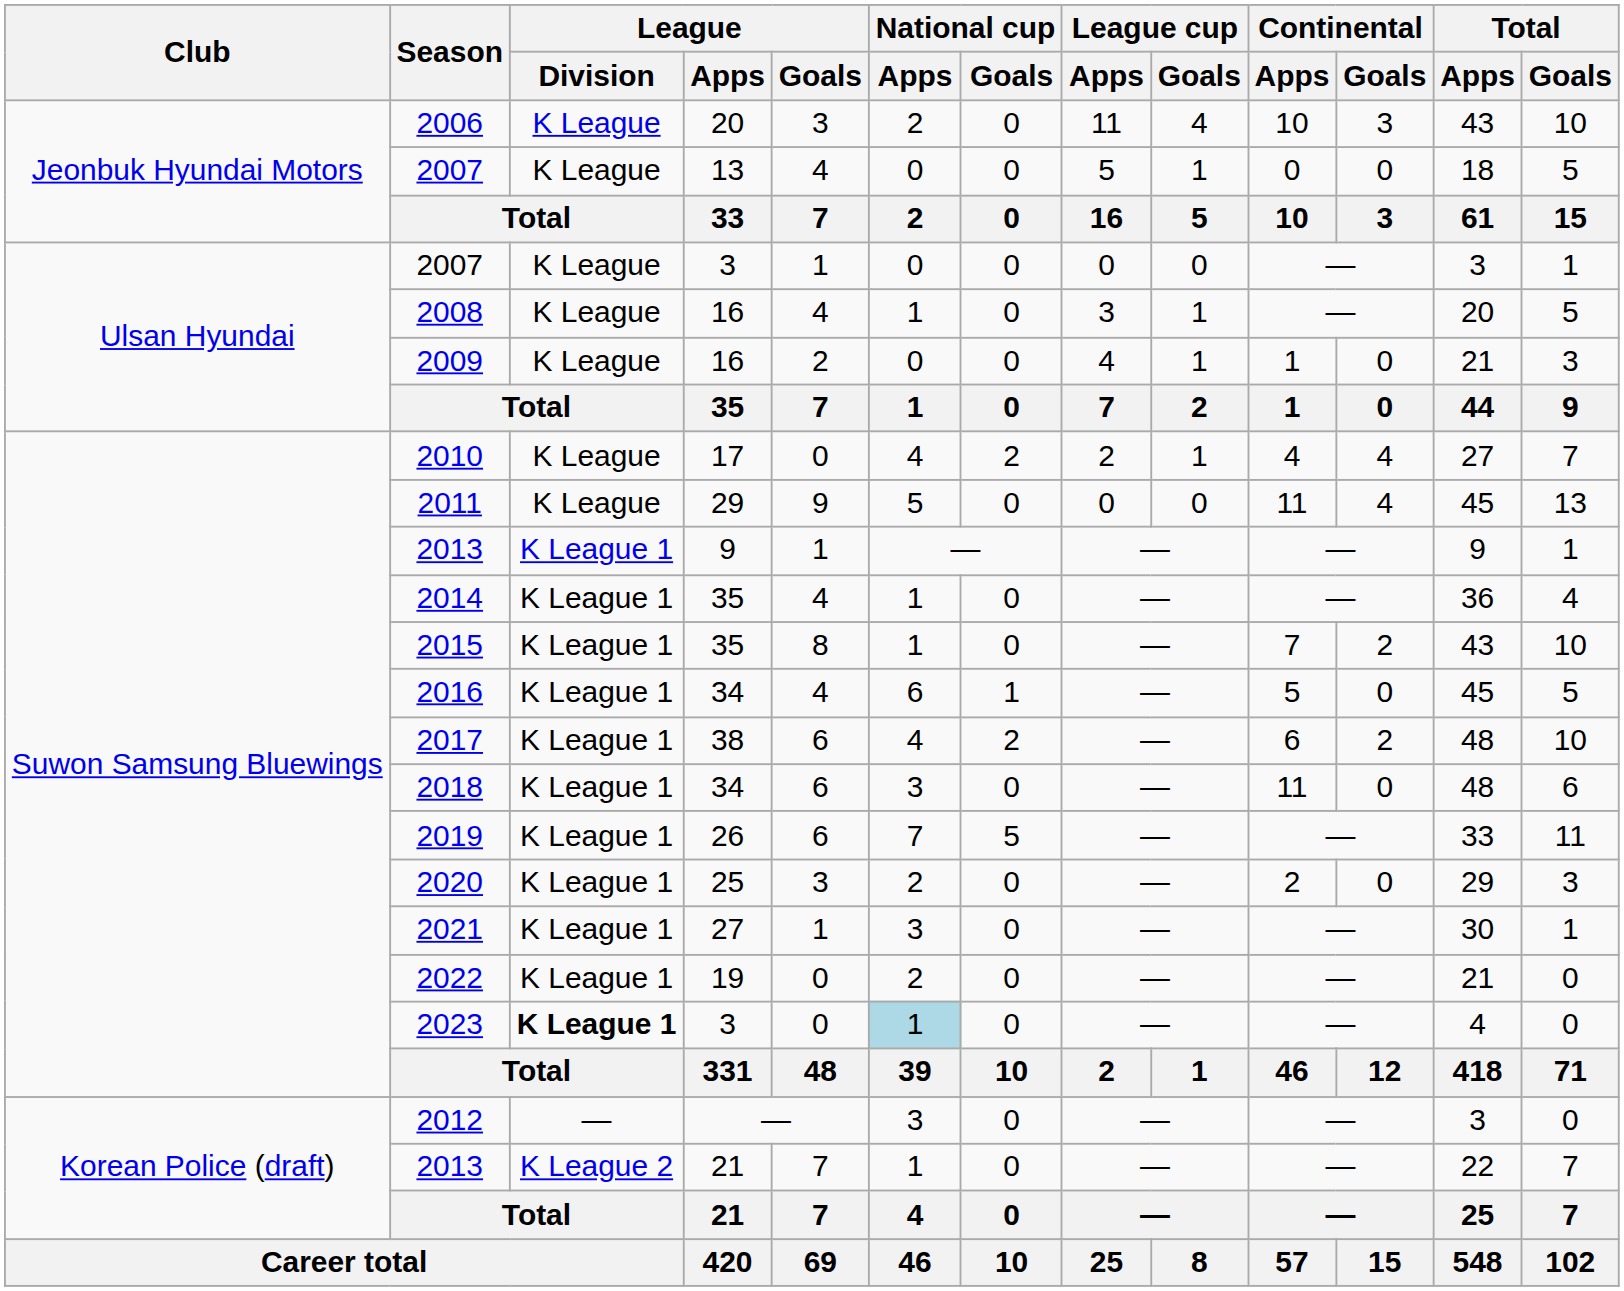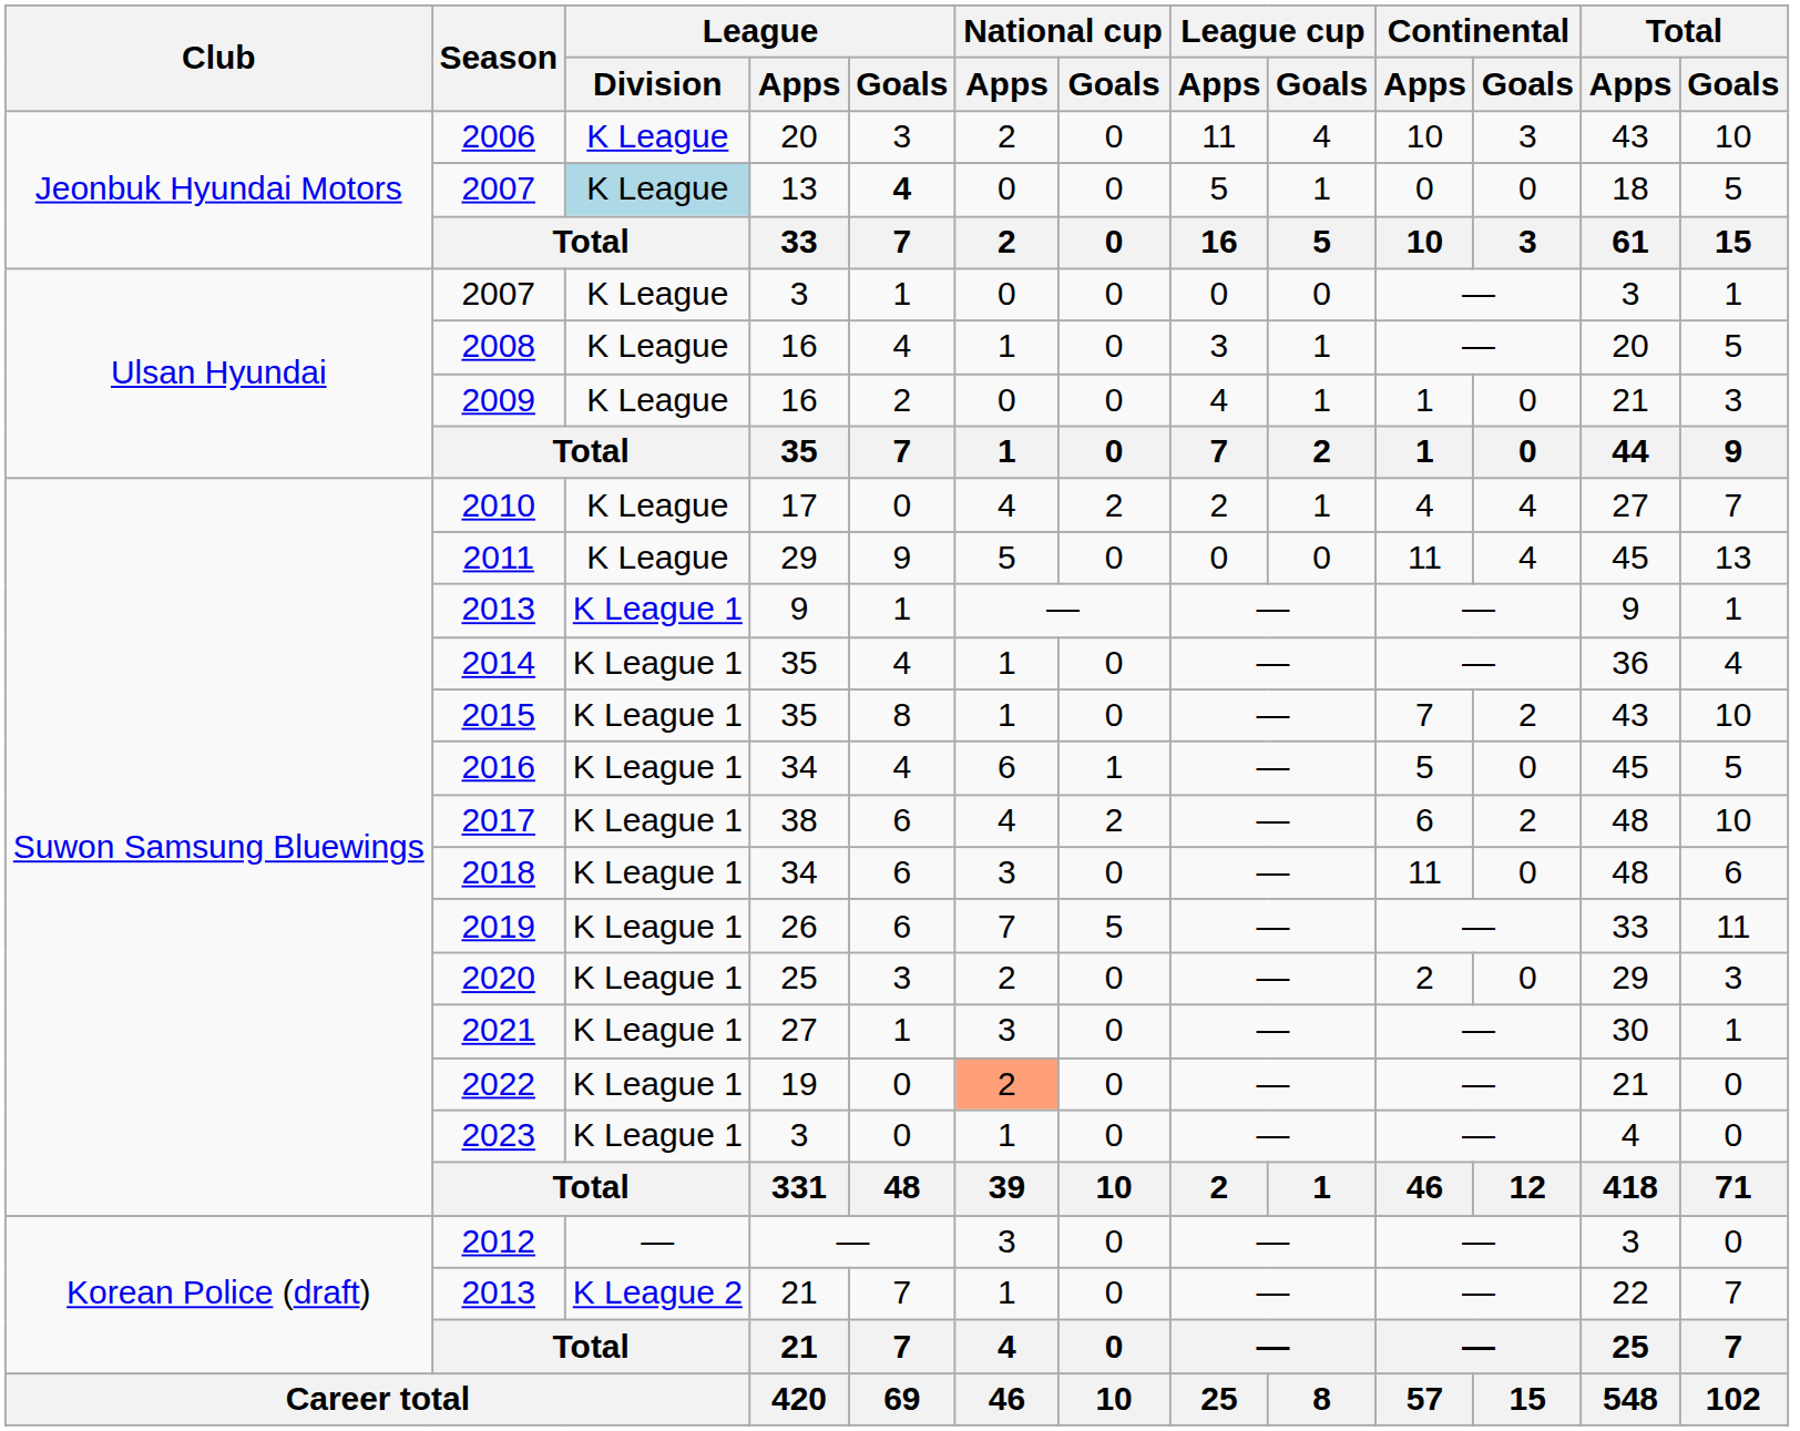2007 / 13 | League / Division: no background -> lightblue background
2007 / 13 | League / Goals: normal -> bold
2022 | National cup / Apps: no background -> lightsalmon background
2023 | League / Division: bold -> normal
2023 | National cup / Apps: lightblue background -> no background
